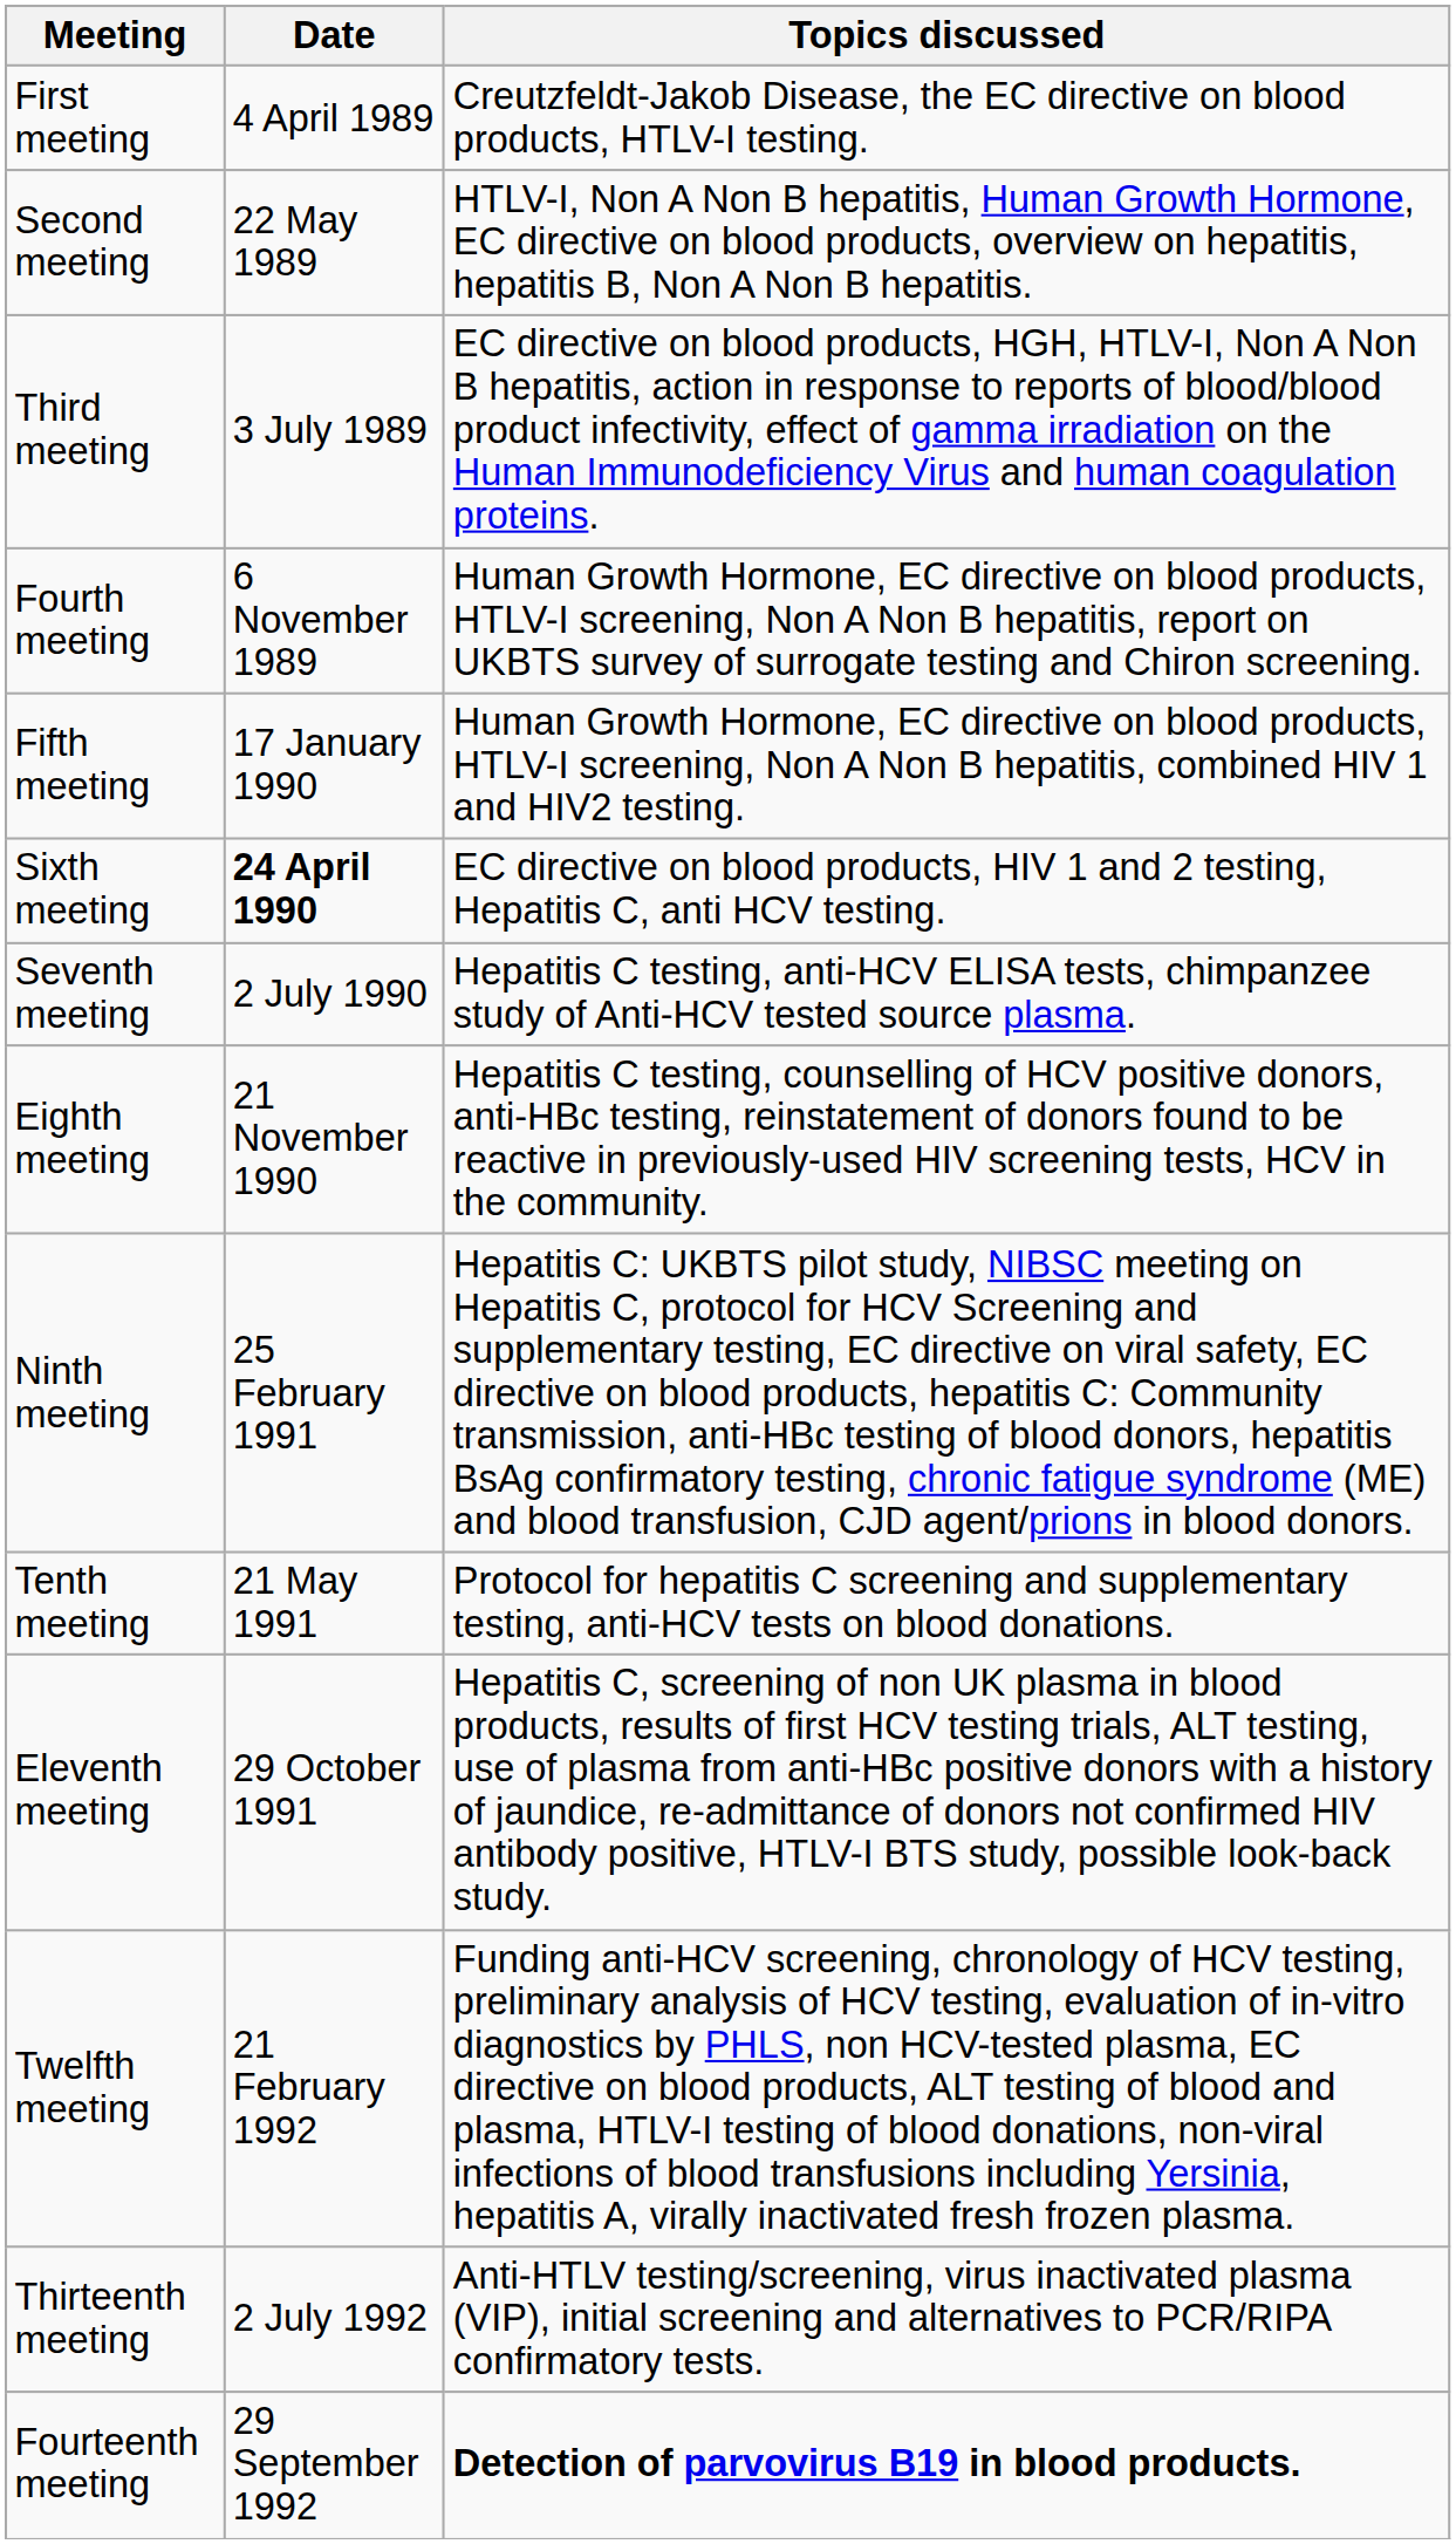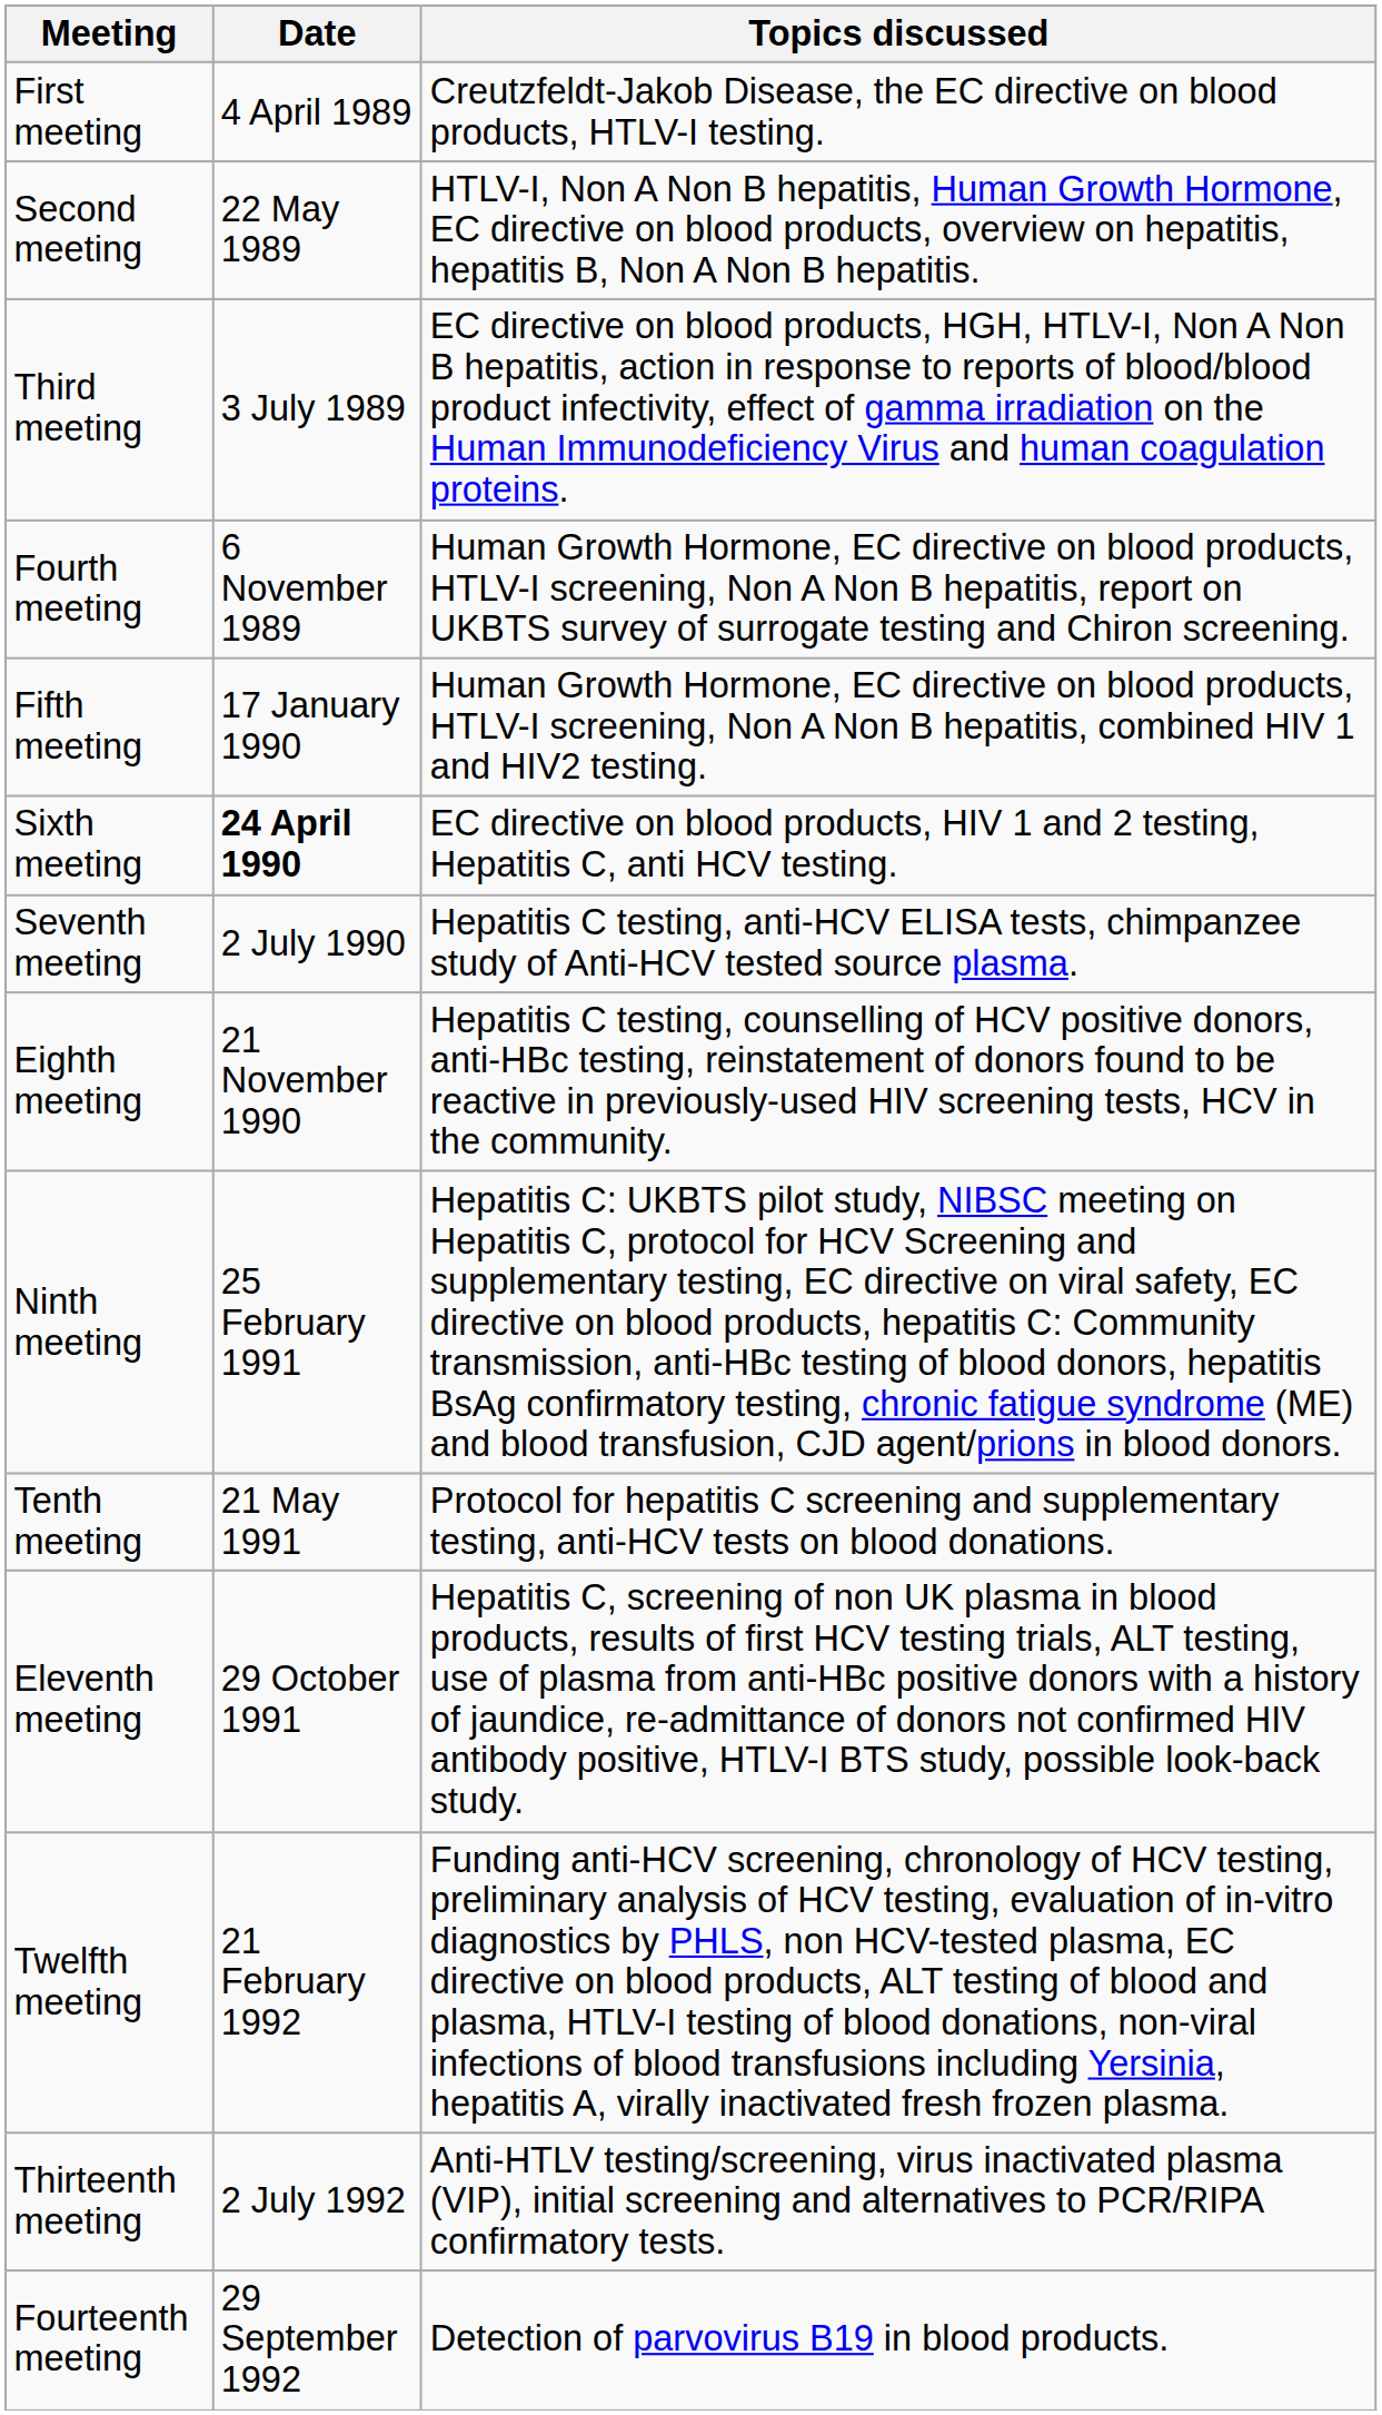Fourteenth meeting | Topics discussed: bold -> normal
